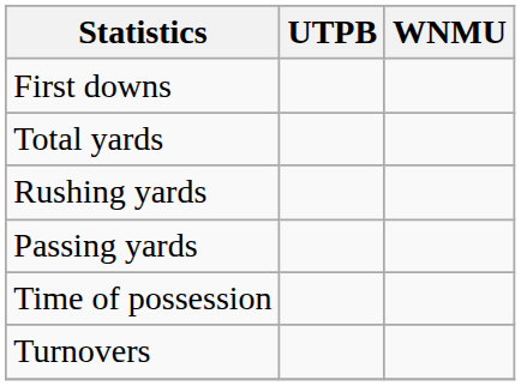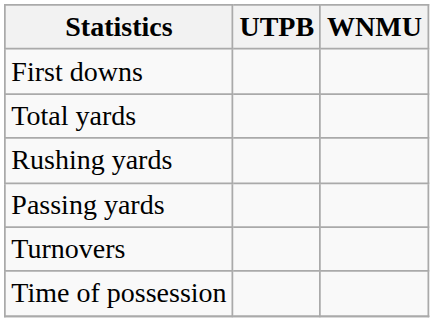rows swapped: Turnovers <-> Time of possession
